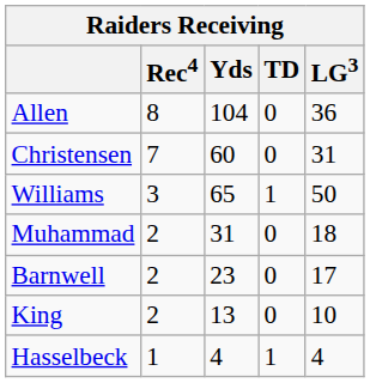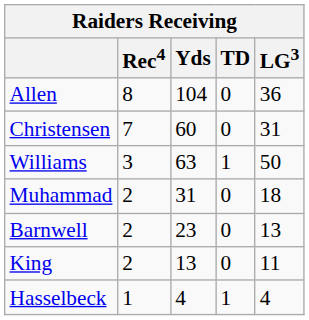Williams | Yds: 65 -> 63
Barnwell | LG3: 17 -> 13
King | LG3: 10 -> 11
